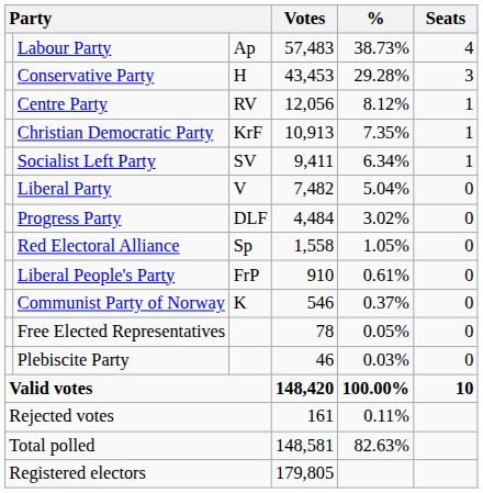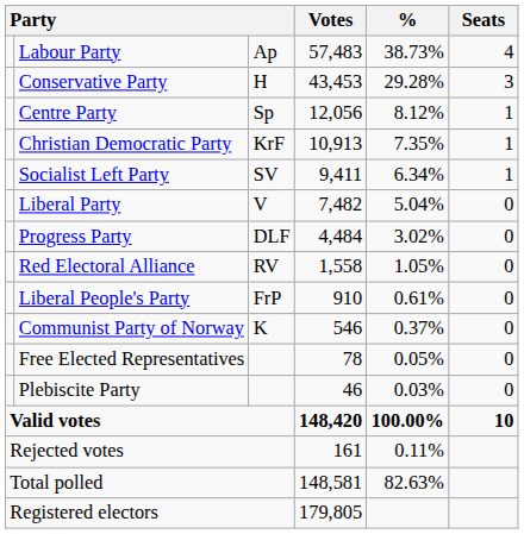Centre Party | column 3: RV -> Sp
Red Electoral Alliance | column 3: Sp -> RV
